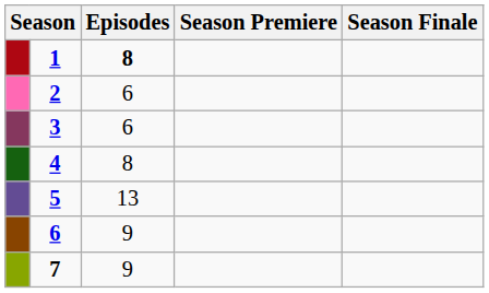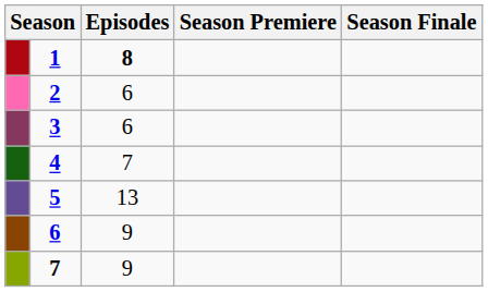4 | Episodes: 8 -> 7
